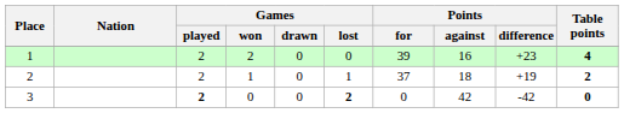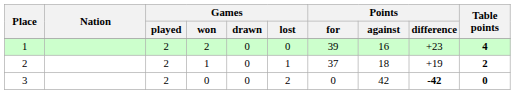3 | Games / played: bold -> normal
3 | Games / lost: bold -> normal
3 | Points / difference: normal -> bold
